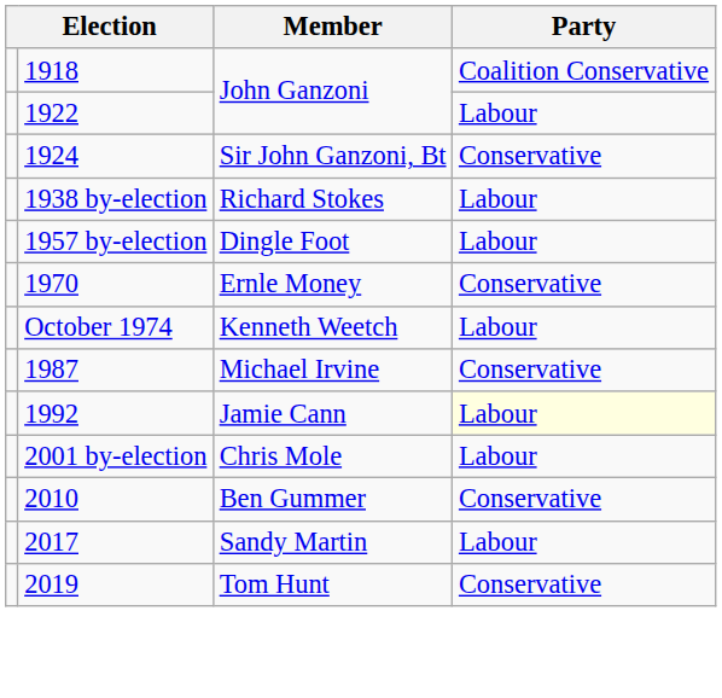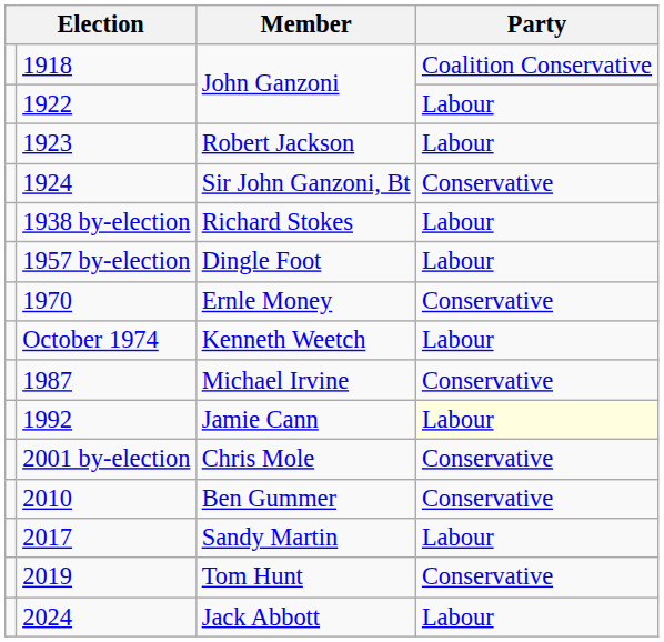+ row: 1923 | Robert Jackson | Labour
Chris Mole | Party: Labour -> Conservative
+ row: 2024 | Jack Abbott | Labour
